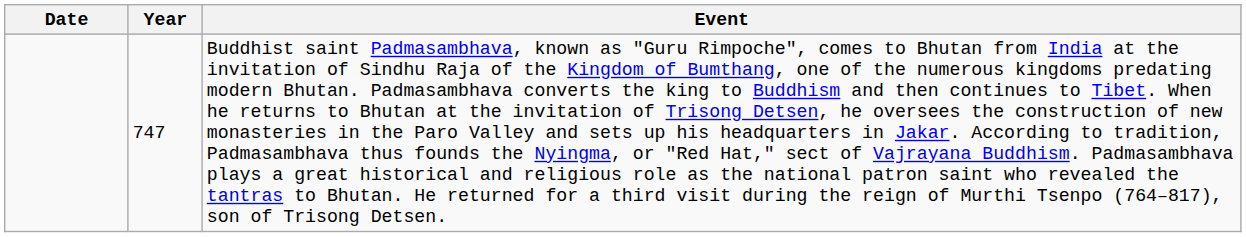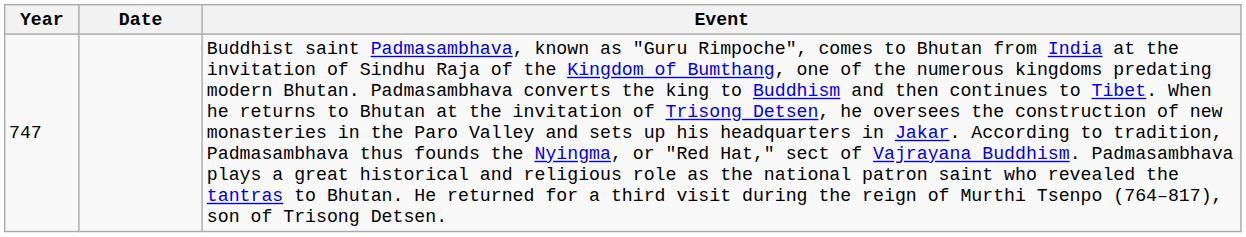columns swapped: Year <-> Date
